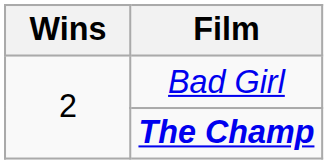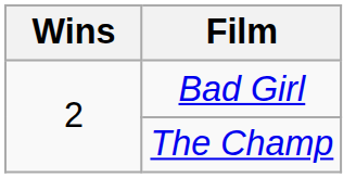The Champ | Film: bold -> normal
